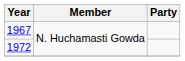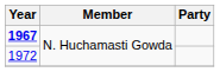1967 | Year: normal -> bold
